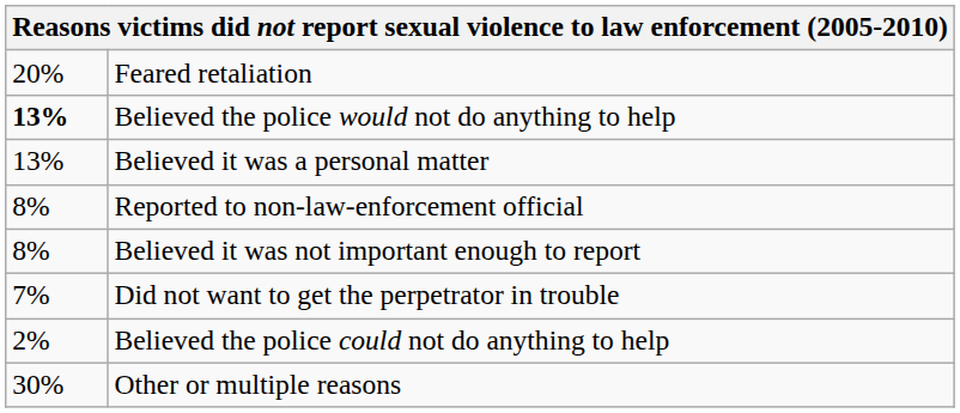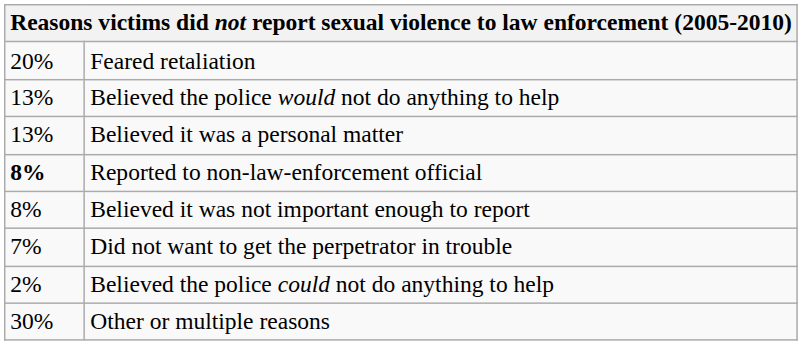Believed the police would not do anything to help | column 1: bold -> normal
Reported to non-law-enforcement official | column 1: normal -> bold
